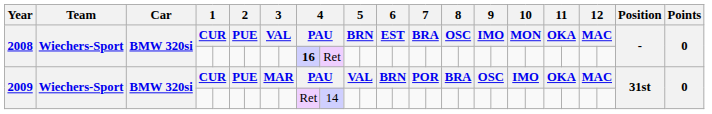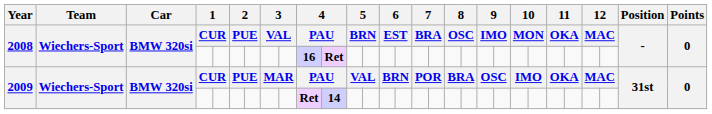row 3 | column 11: normal -> bold
row 5 | column 10: normal -> bold
row 5 | column 11: normal -> bold
